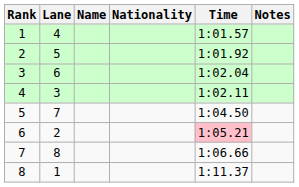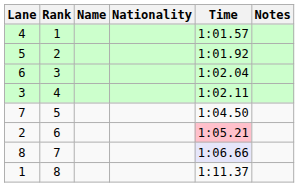columns swapped: Rank <-> Lane
row 8 | Time: no background -> lavender background
